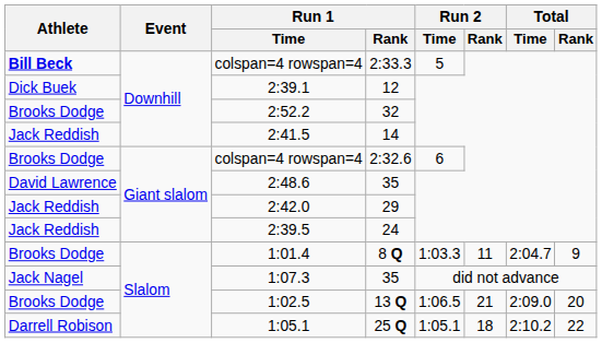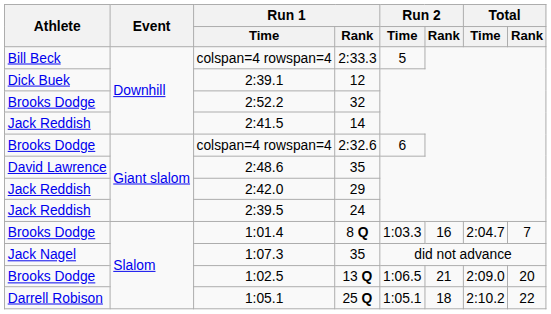colspan=4 rowspan=4 / 2:33.3 | Athlete: bold -> normal
1:01.4 | Run 2 / Rank: 11 -> 16
1:01.4 | Total / Rank: 9 -> 7
